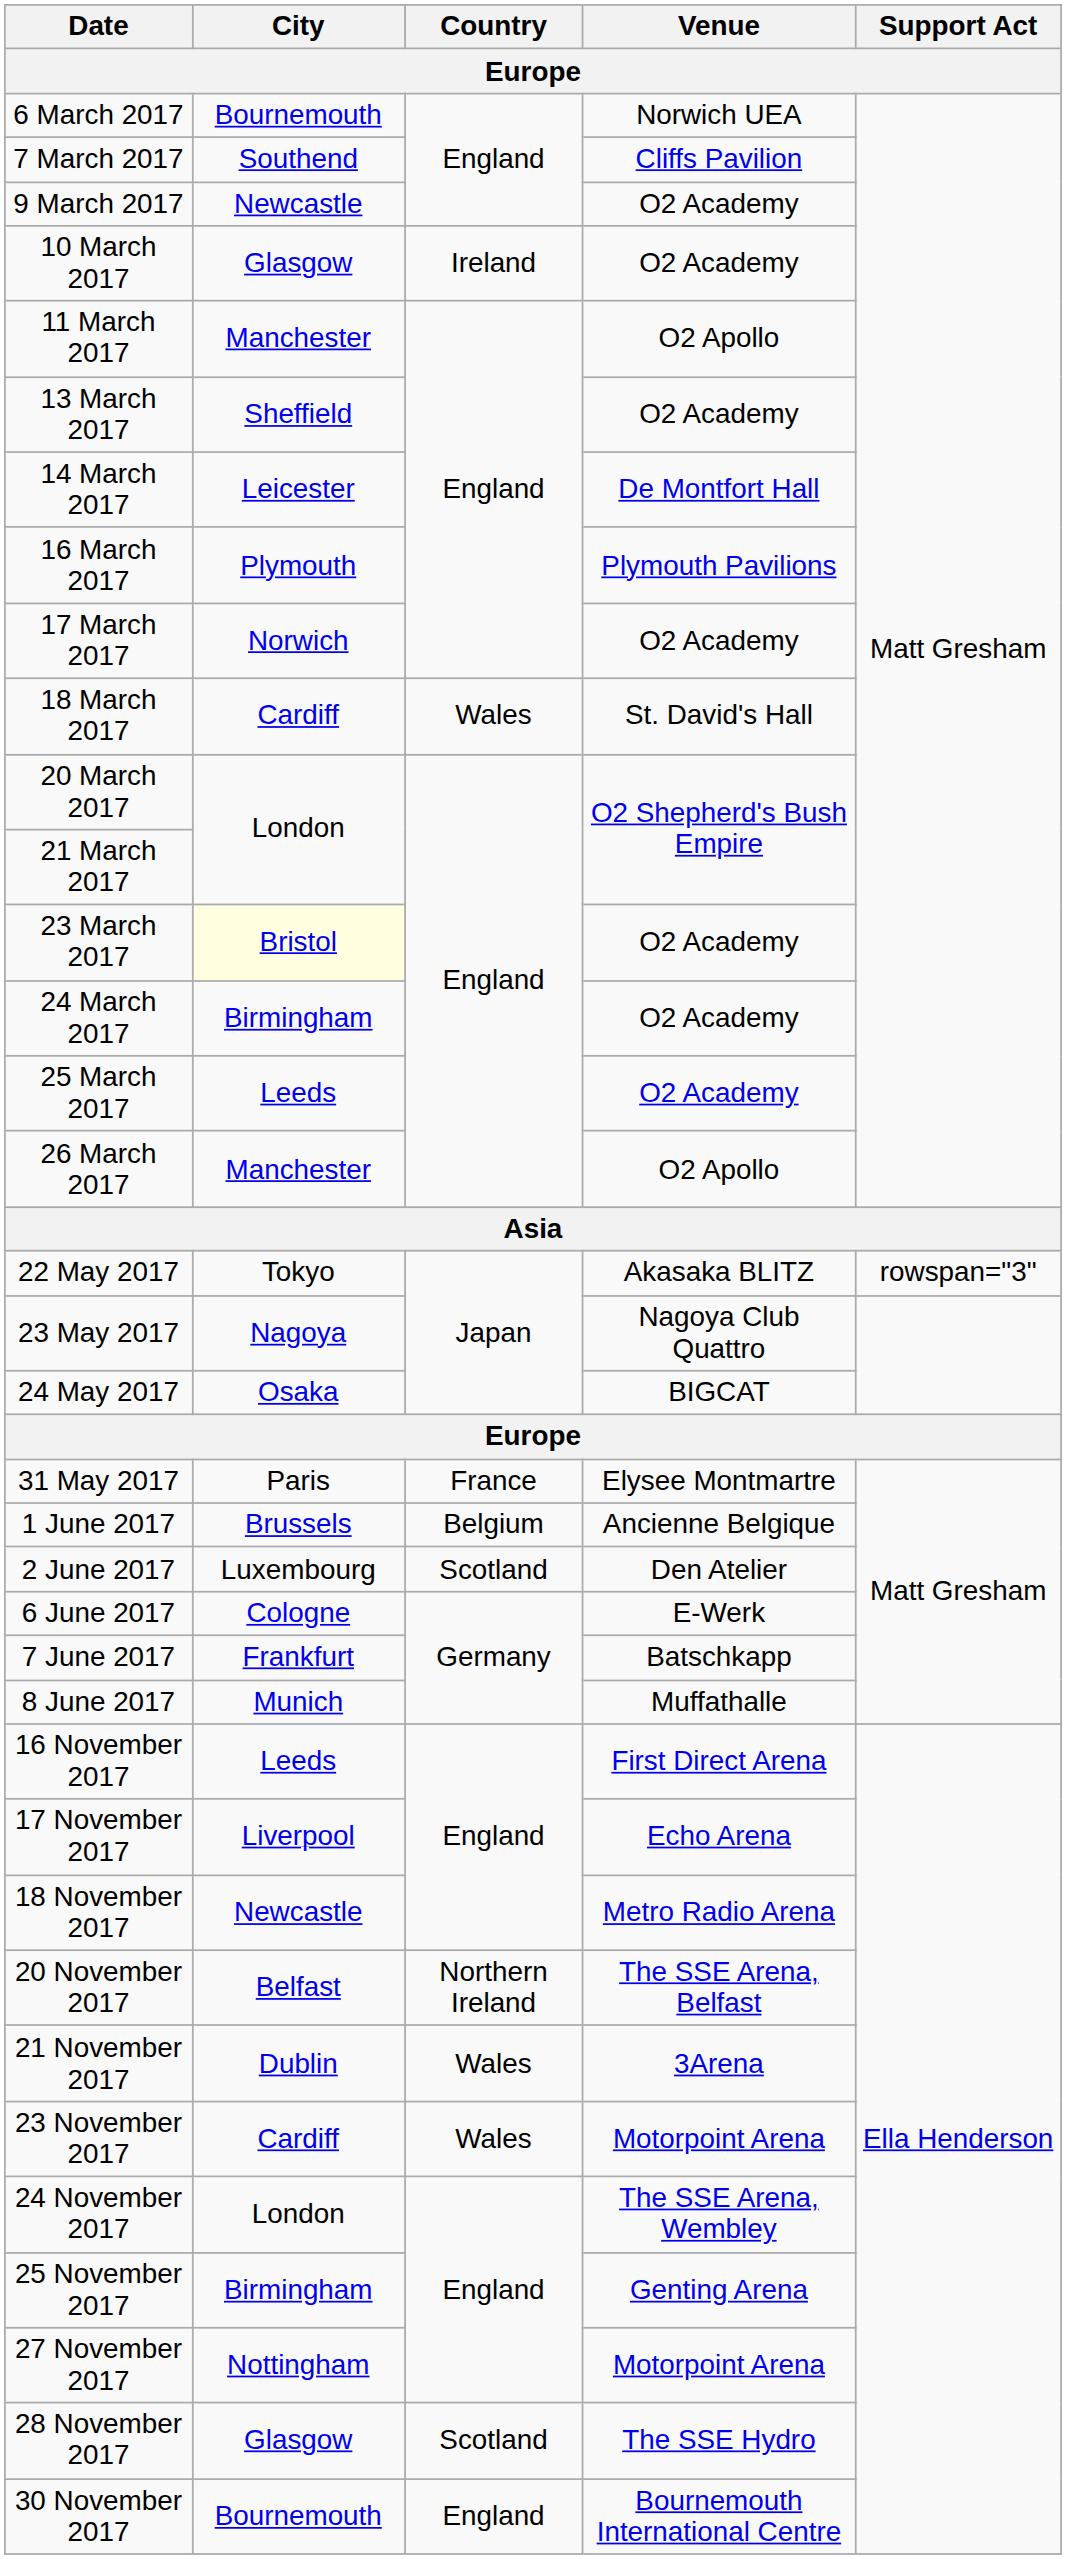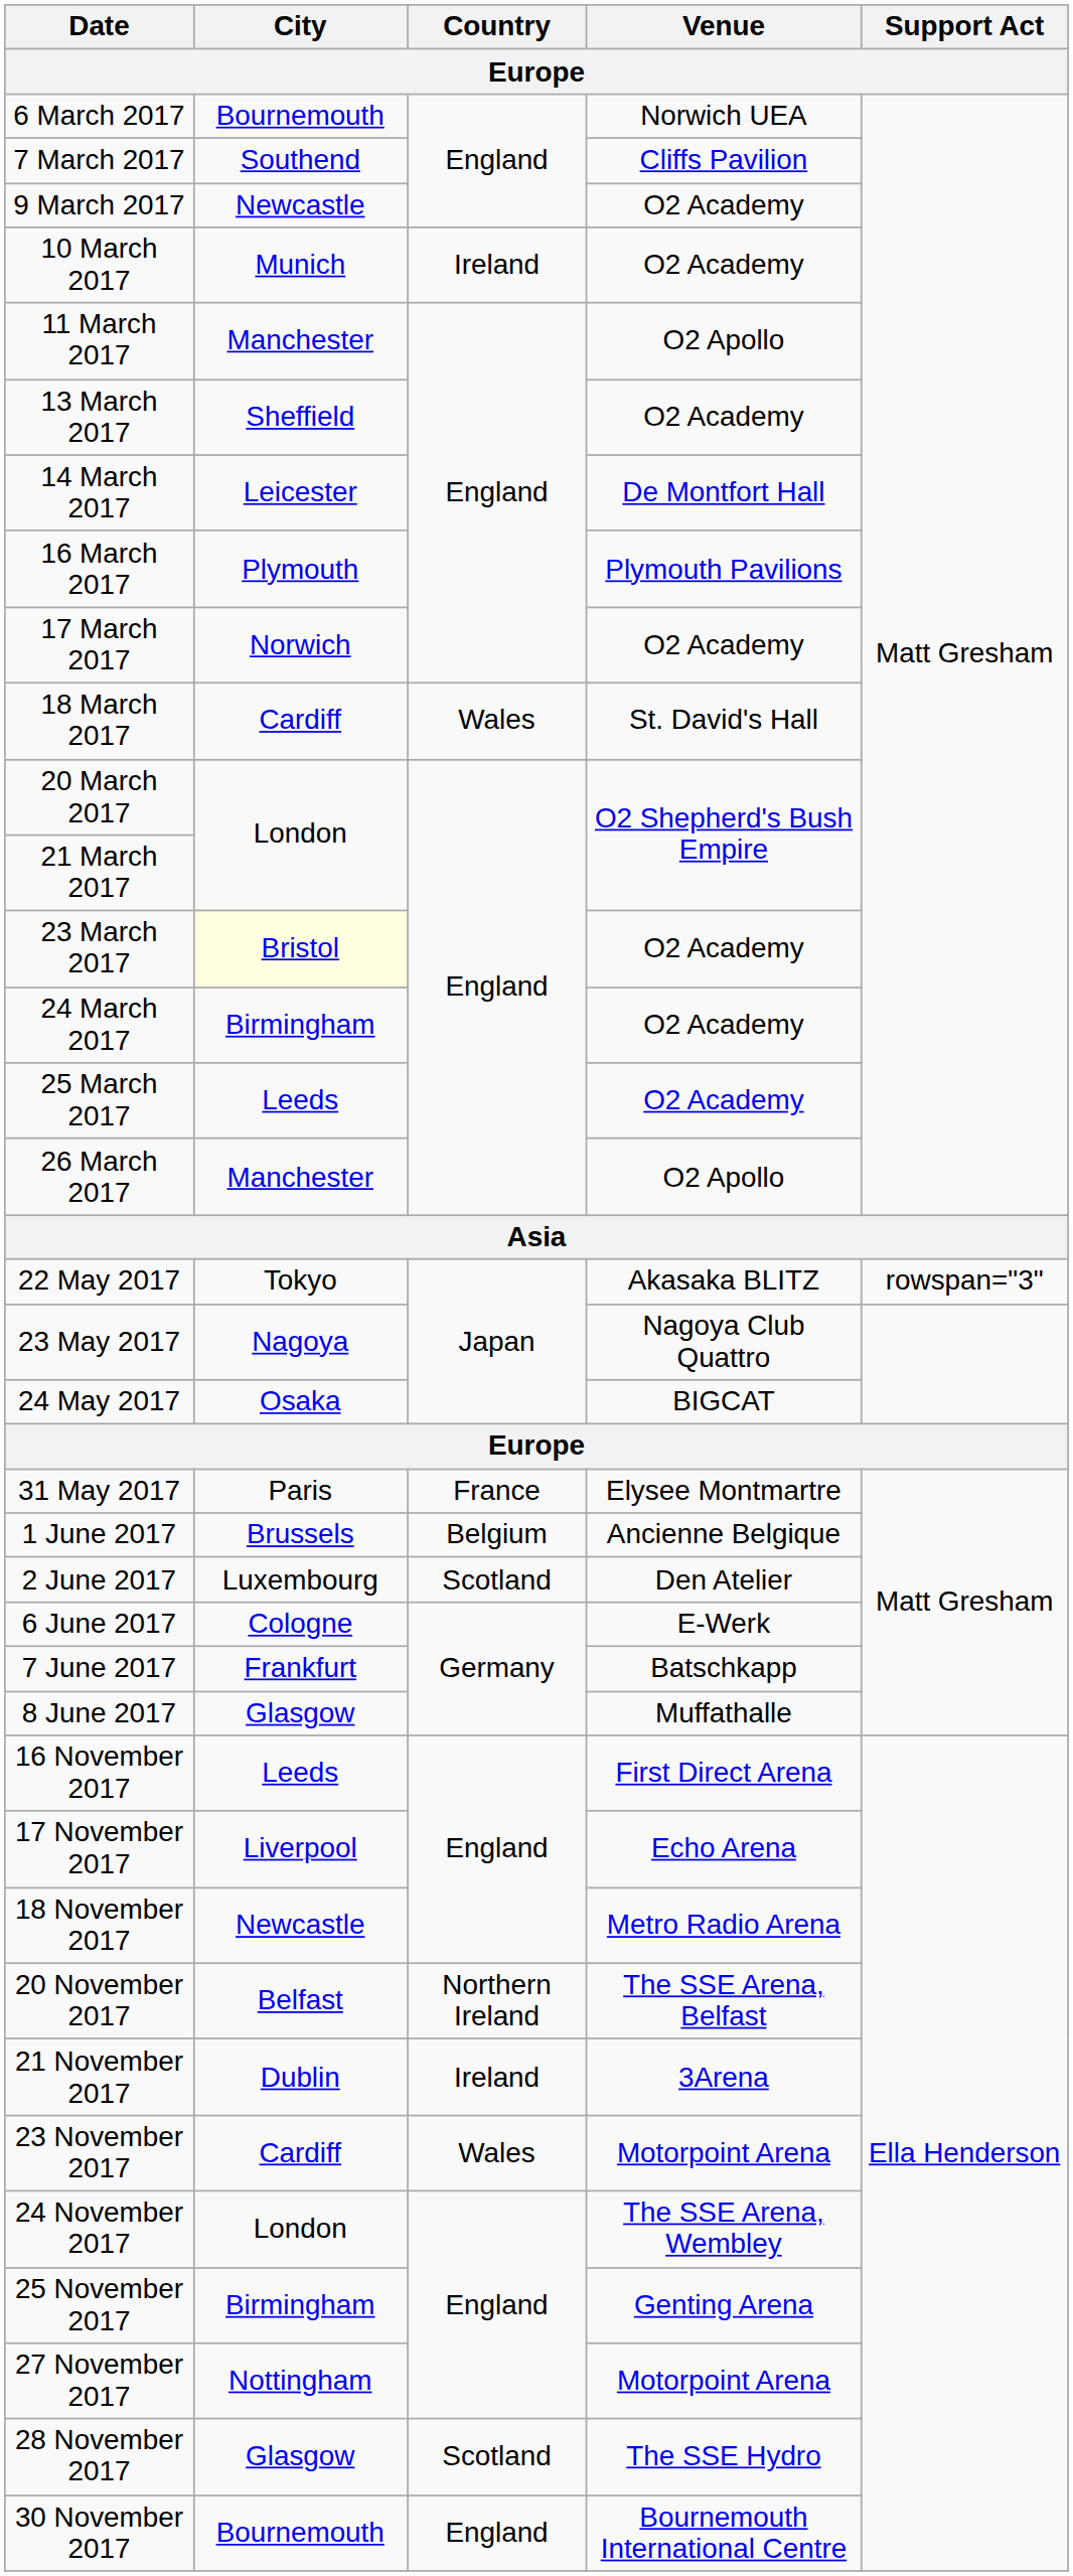10 March 2017 | City: Glasgow -> Munich
8 June 2017 | City: Munich -> Glasgow
21 November 2017 | Country: Wales -> Ireland
